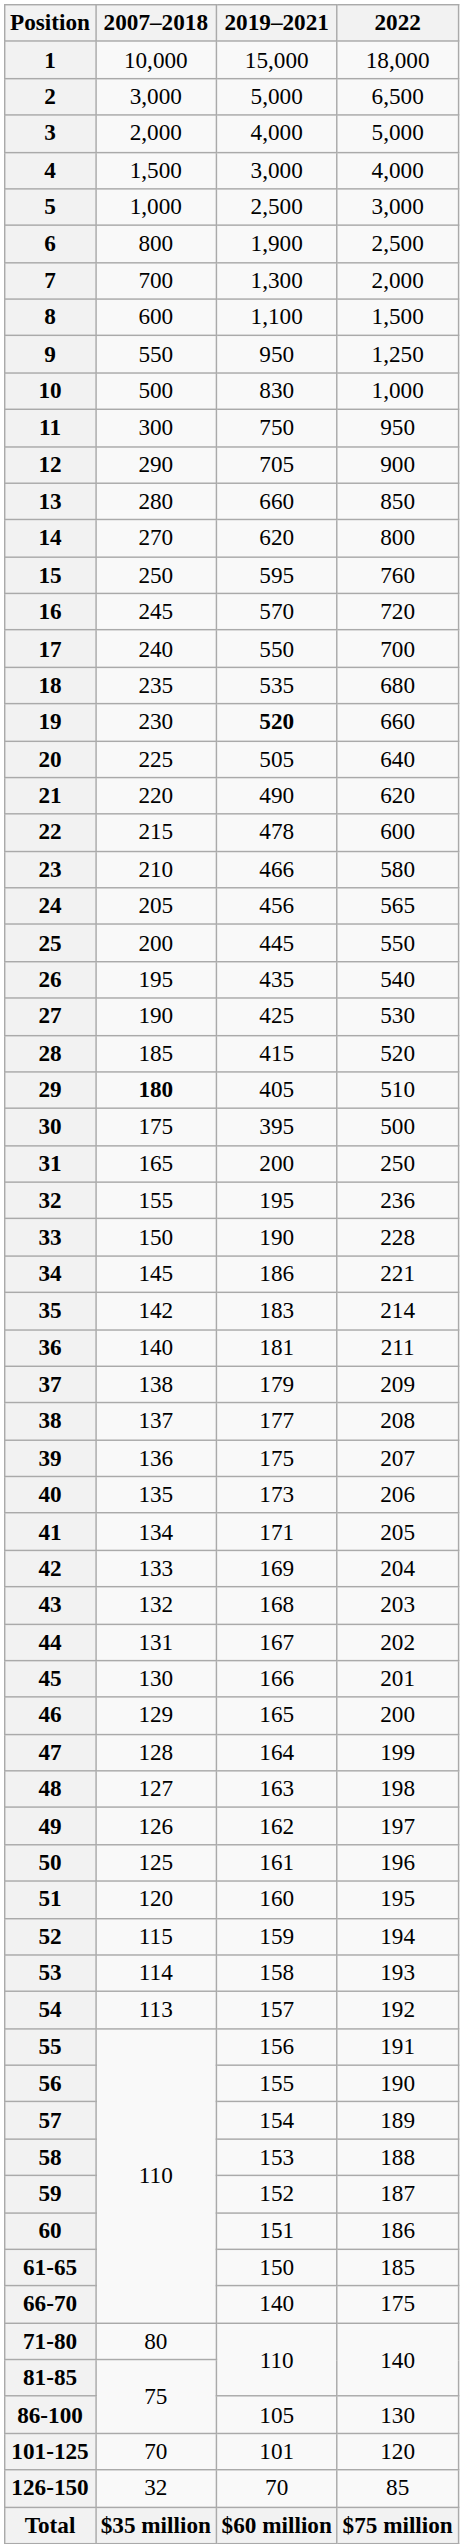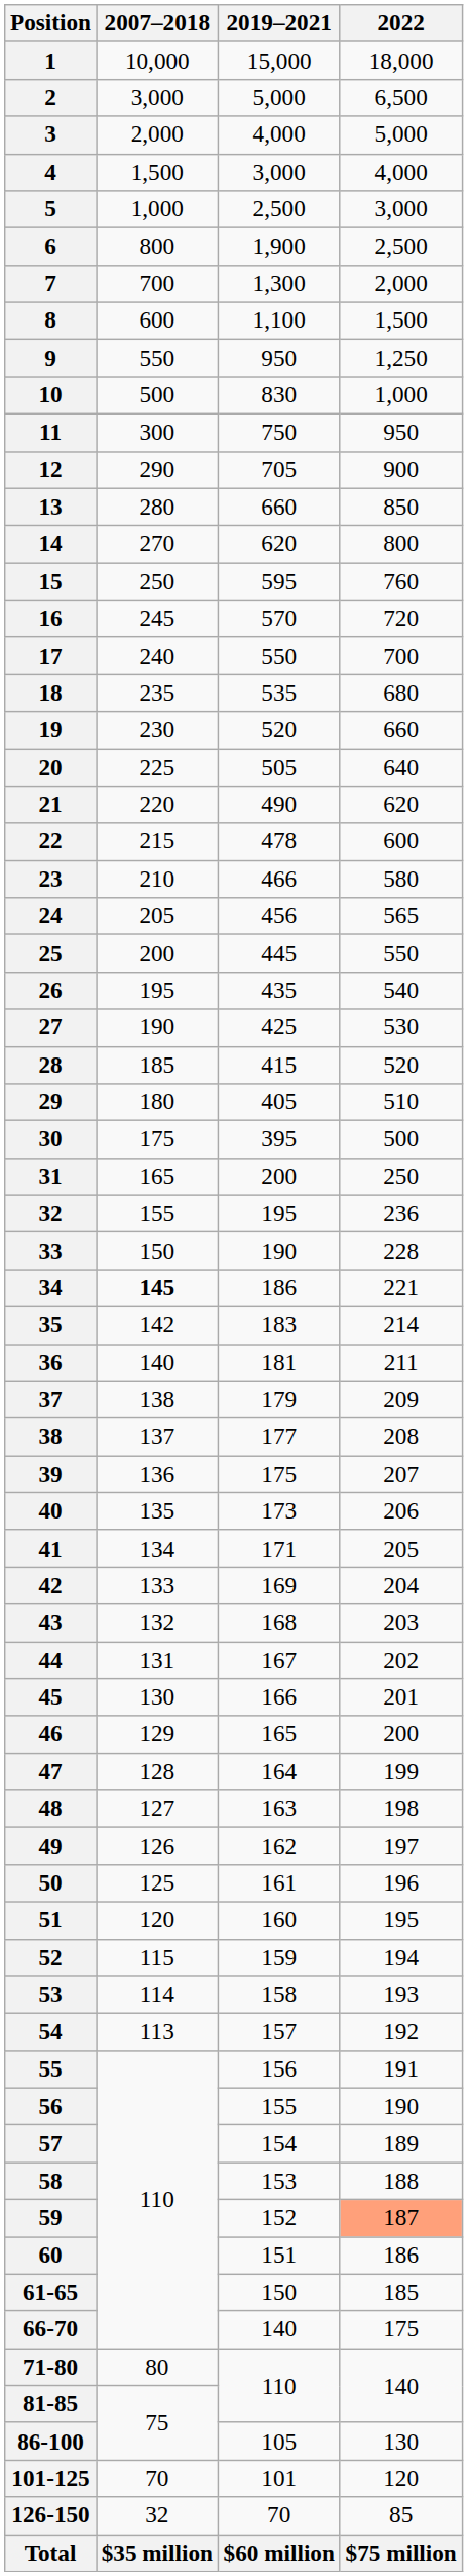19 | 2019–2021: bold -> normal
29 | 2007–2018: bold -> normal
34 | 2007–2018: normal -> bold
59 | 2022: no background -> lightsalmon background
